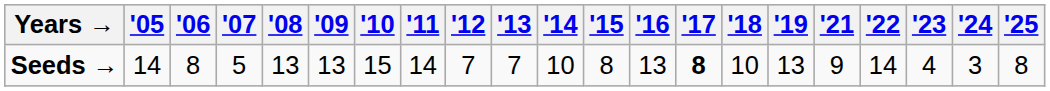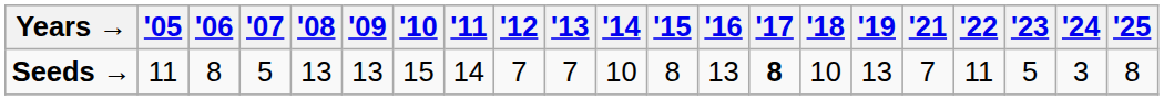Seeds → | '05: 14 -> 11
Seeds → | '21: 9 -> 7
Seeds → | '22: 14 -> 11
Seeds → | '23: 4 -> 5
